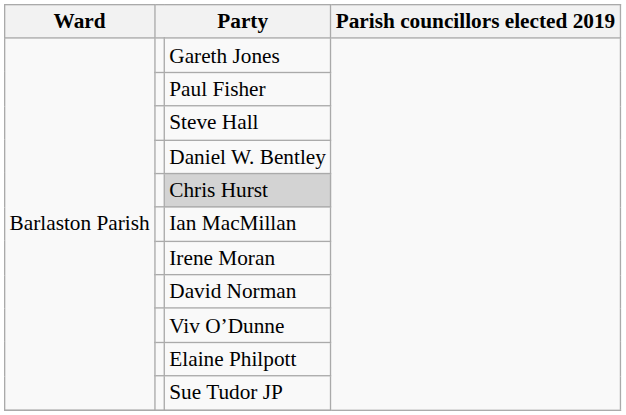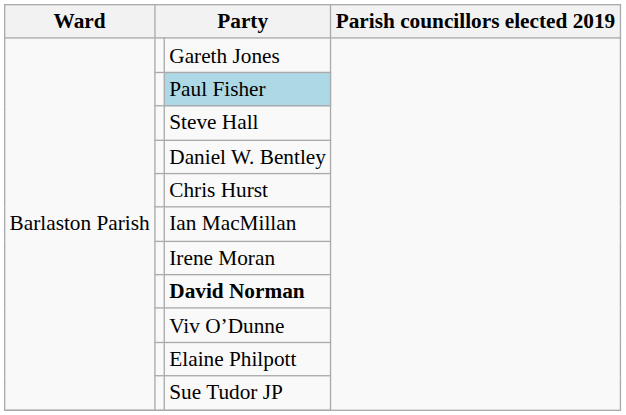Paul Fisher | column 3: no background -> lightblue background
Chris Hurst | column 3: lightgrey background -> no background
David Norman | column 3: normal -> bold
